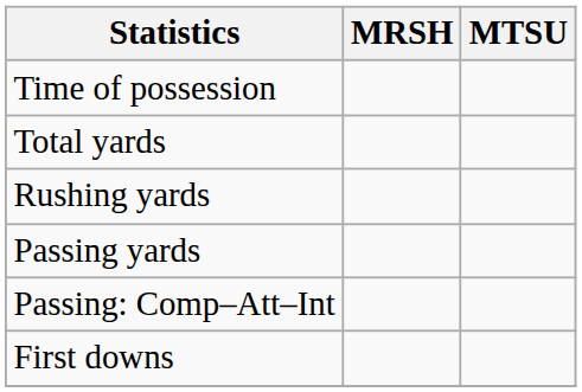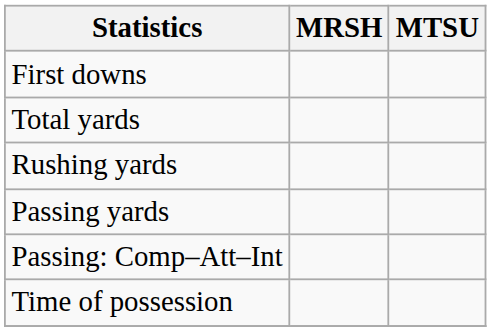rows swapped: First downs <-> Time of possession
